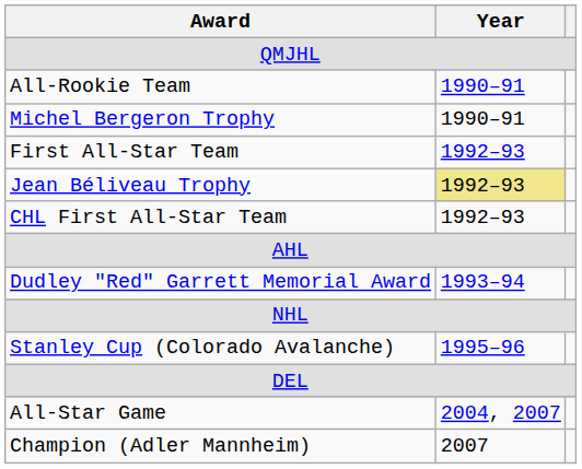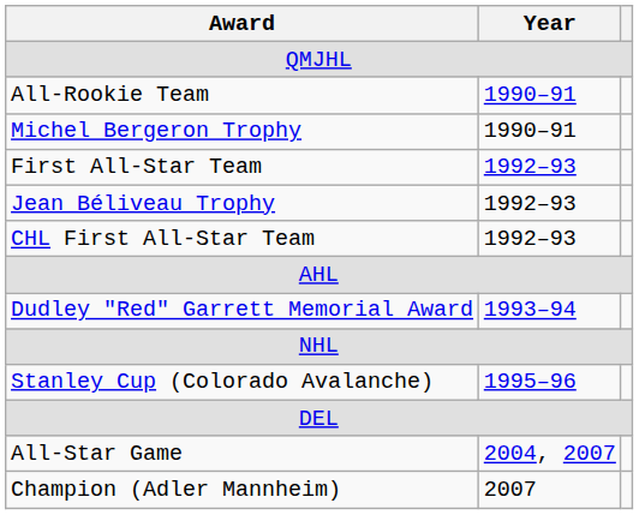Jean Béliveau Trophy | Year: khaki background -> no background
